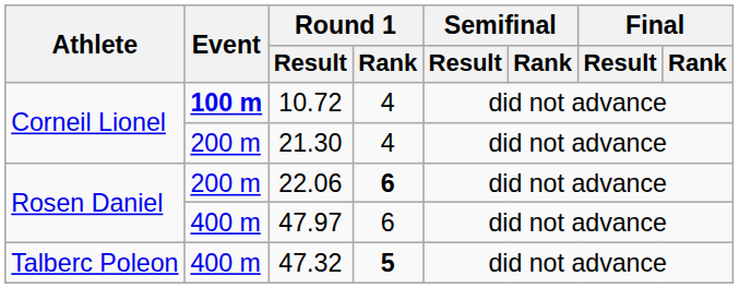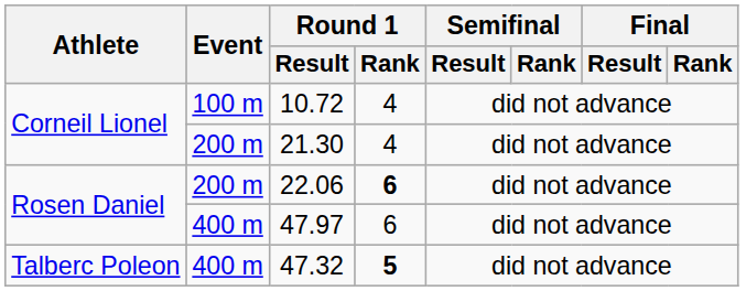10.72 | Event: bold -> normal
